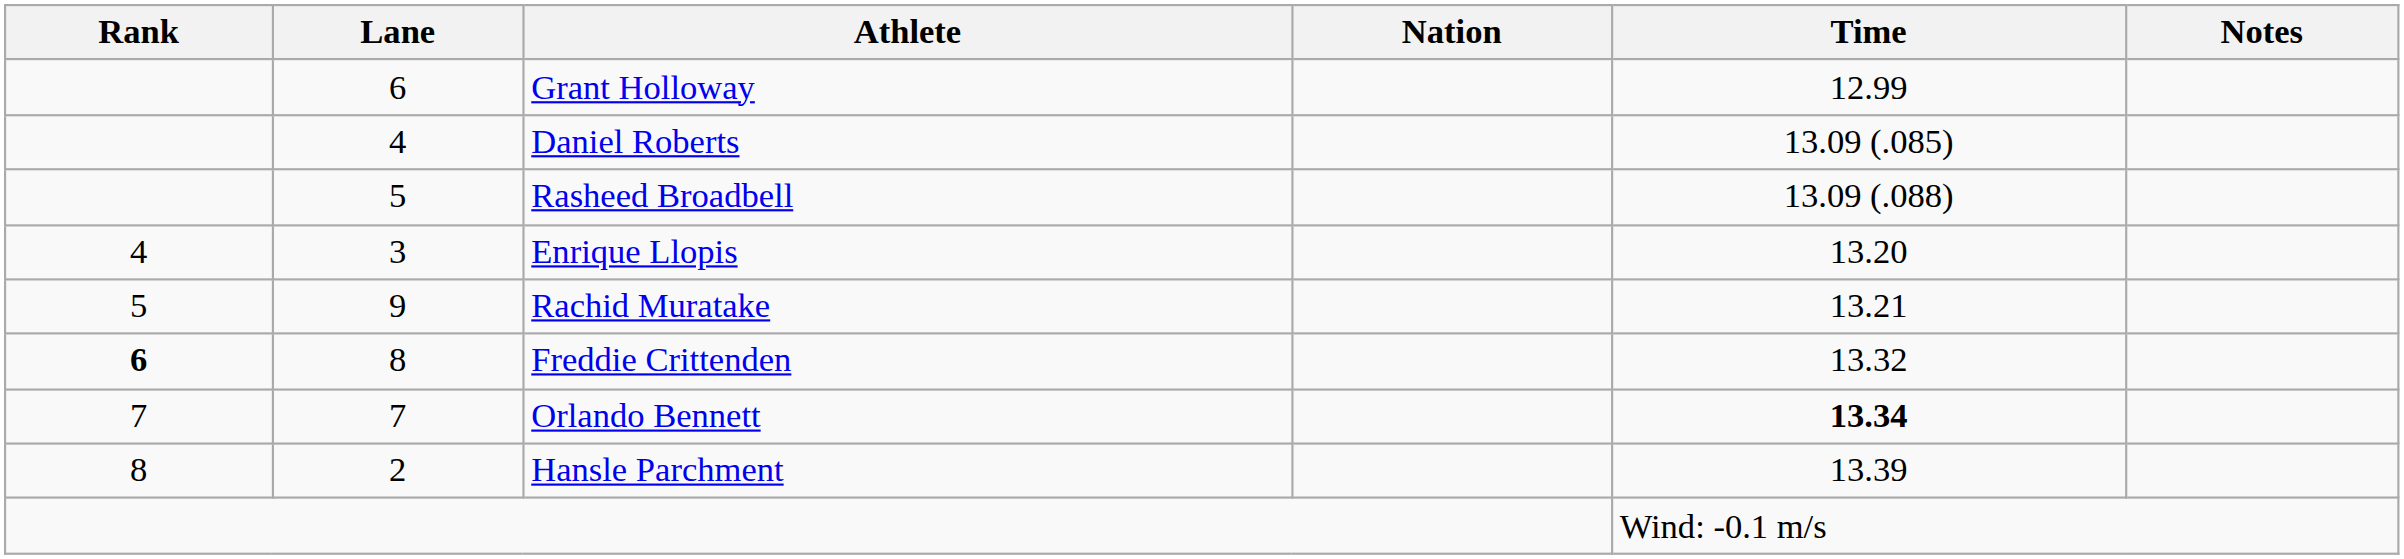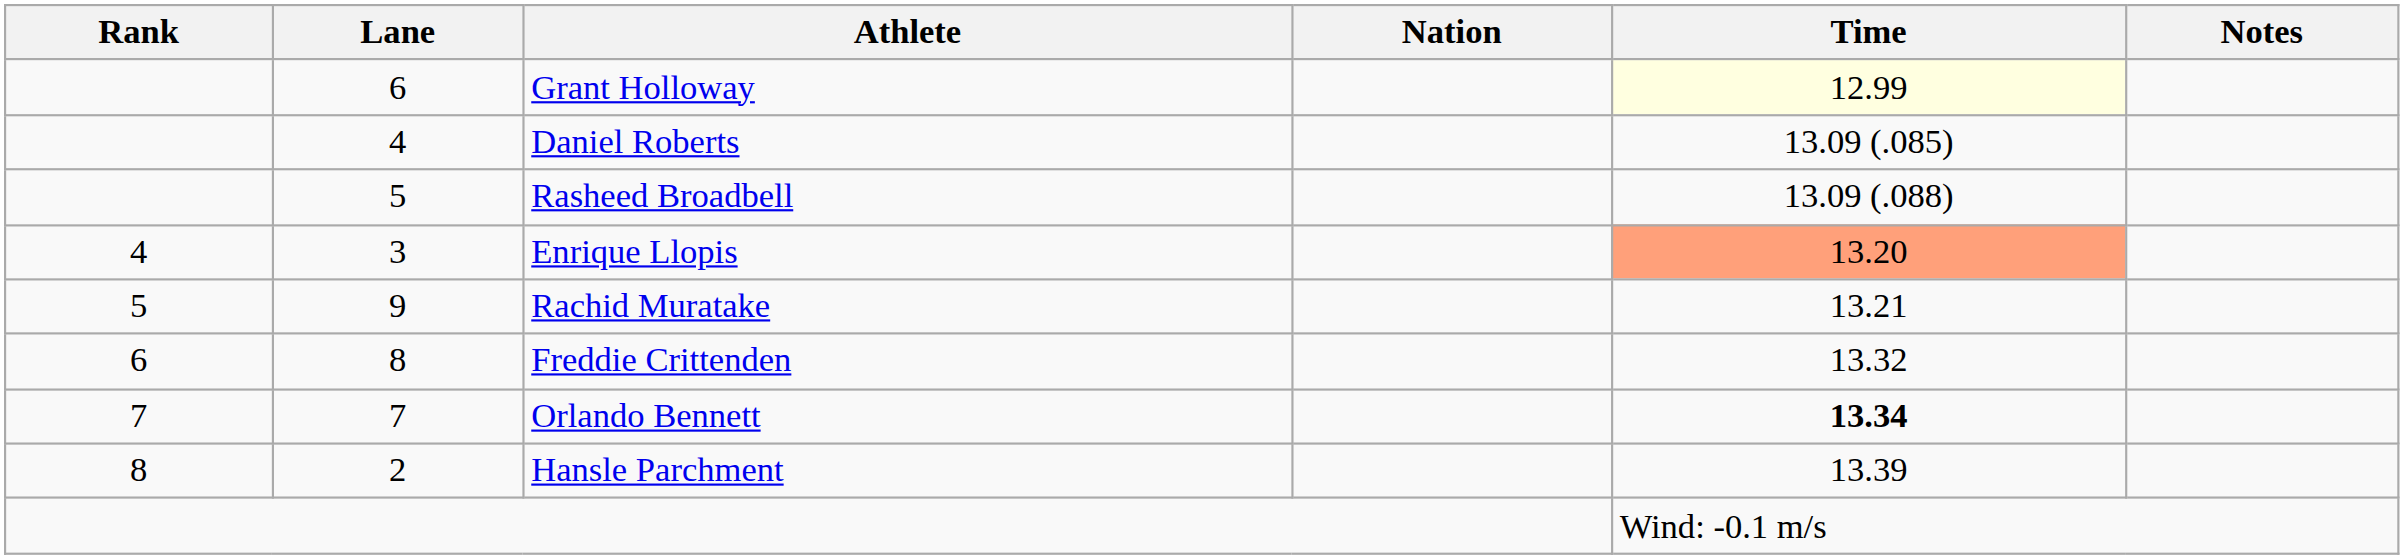Grant Holloway | Time: no background -> lightyellow background
Enrique Llopis | Time: no background -> lightsalmon background
Freddie Crittenden | Rank: bold -> normal
